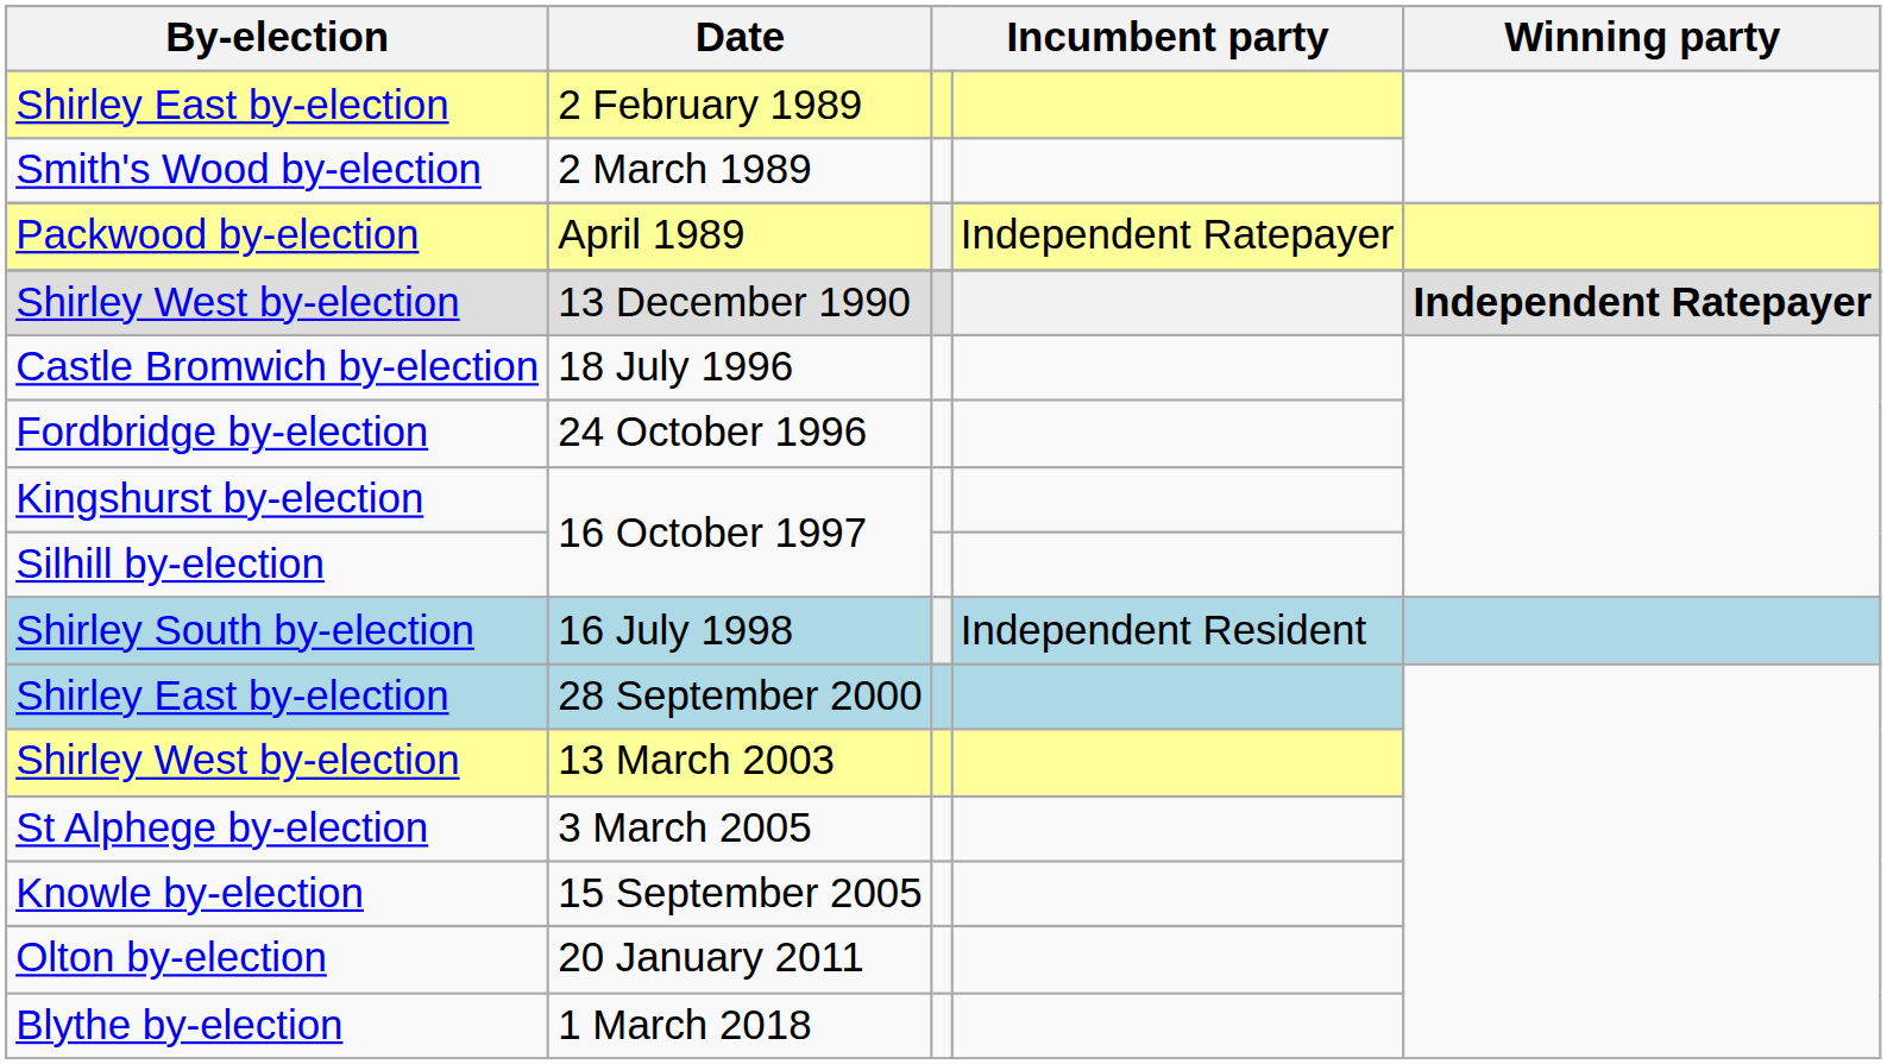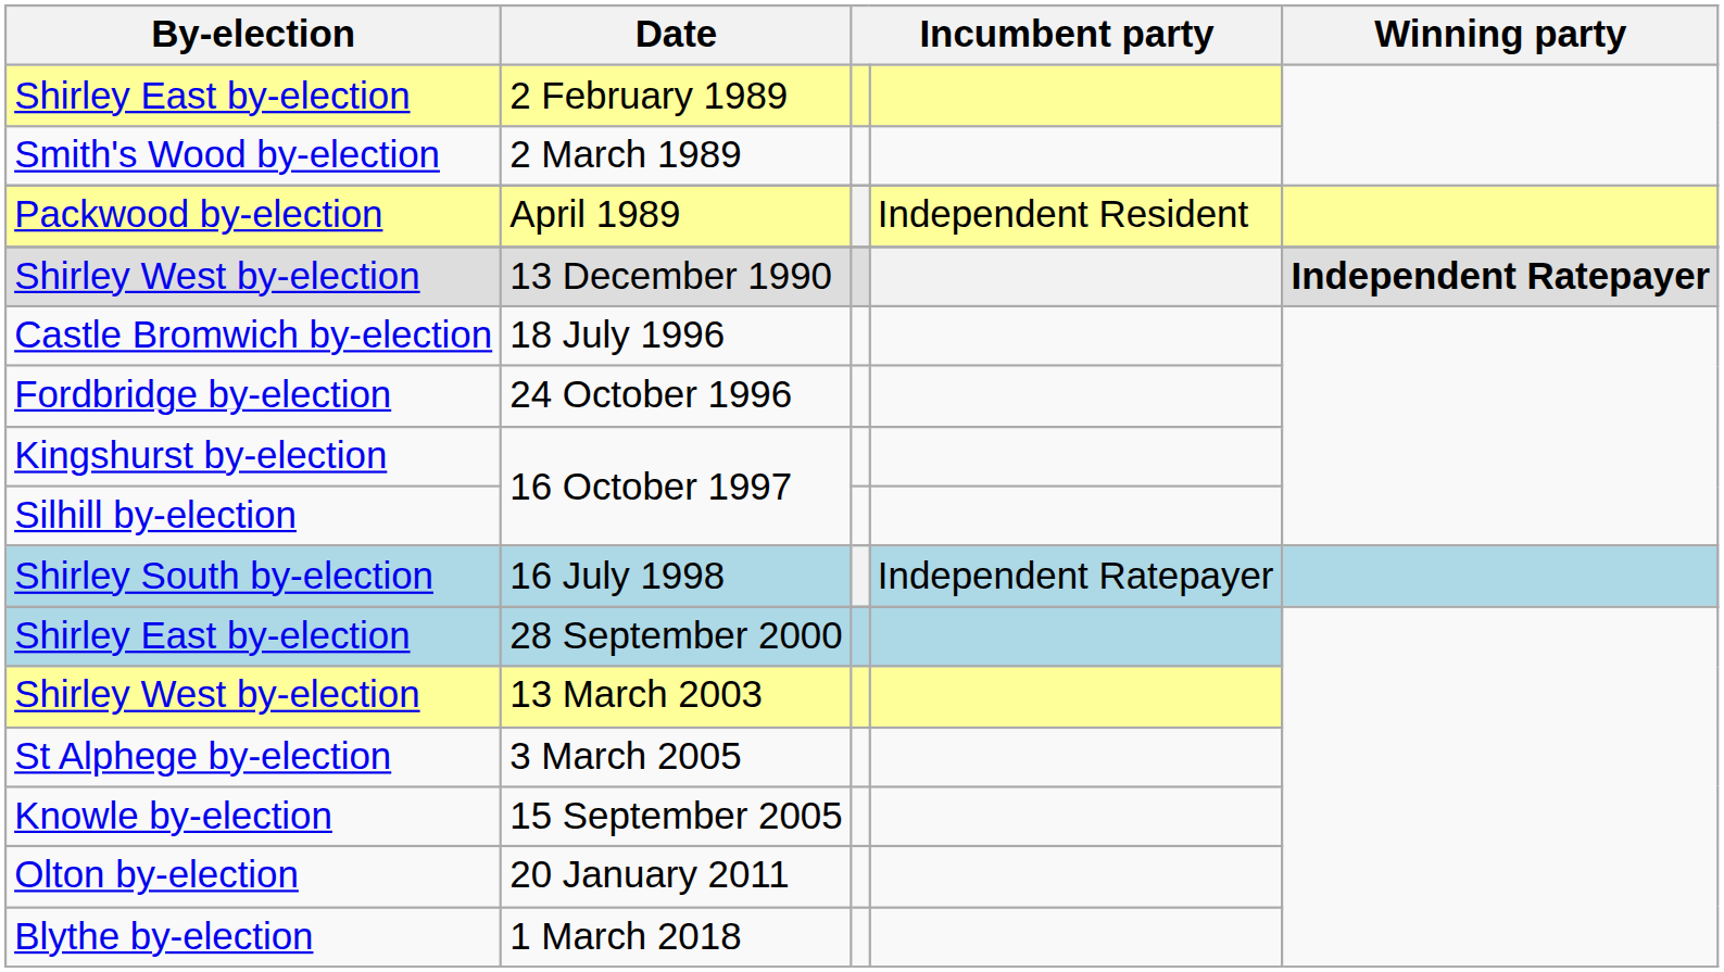April 1989 | column 4: Independent Ratepayer -> Independent Resident
16 July 1998 | column 4: Independent Resident -> Independent Ratepayer
